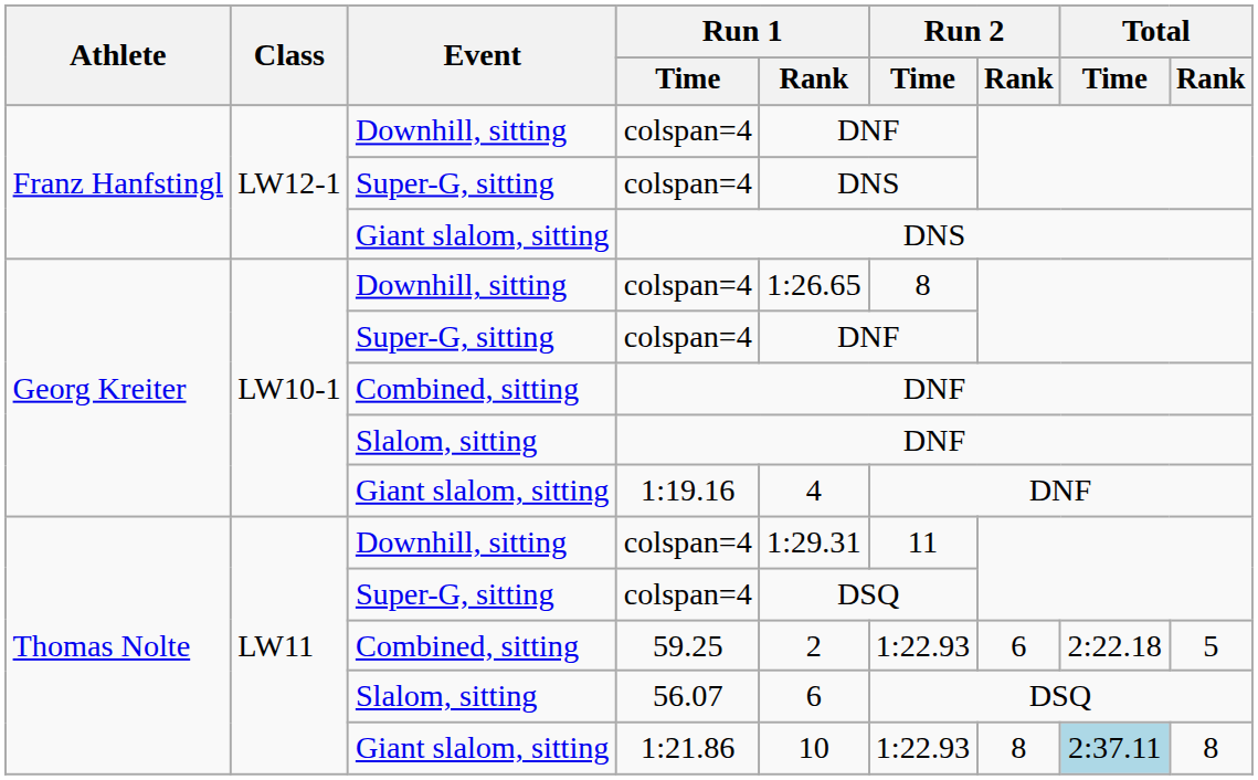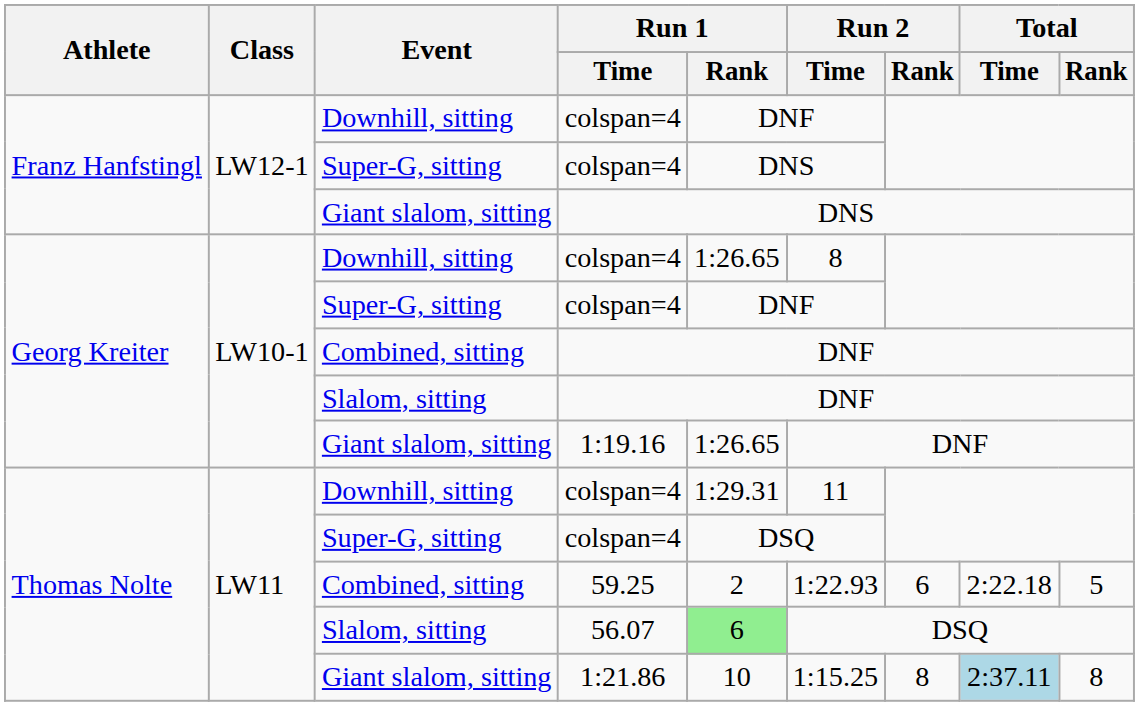1:19.16 | Run 1 / Rank: 4 -> 1:26.65
56.07 | Run 1 / Rank: no background -> lightgreen background
1:21.86 | Run 2 / Time: 1:22.93 -> 1:15.25
